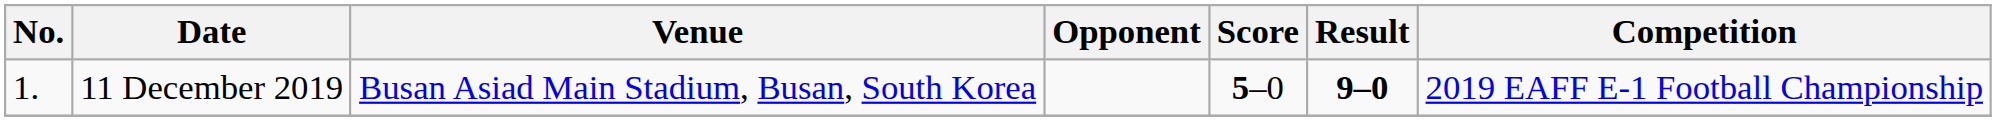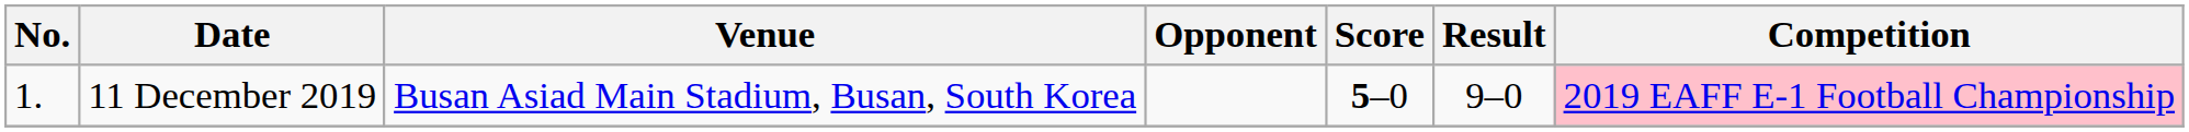11 December 2019 | Result: bold -> normal
11 December 2019 | Competition: no background -> pink background
